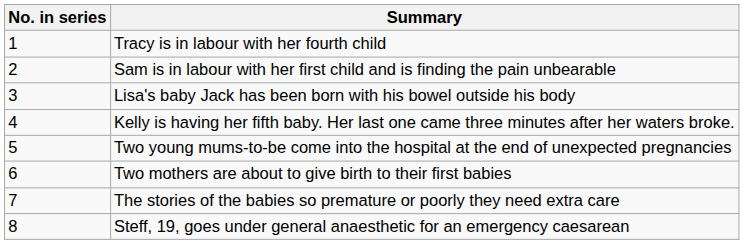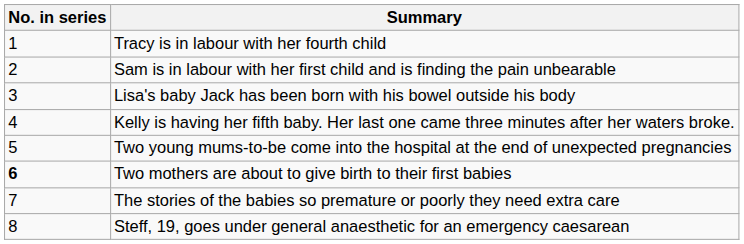Two mothers are about to give birth to their first babies | No. in series: normal -> bold
